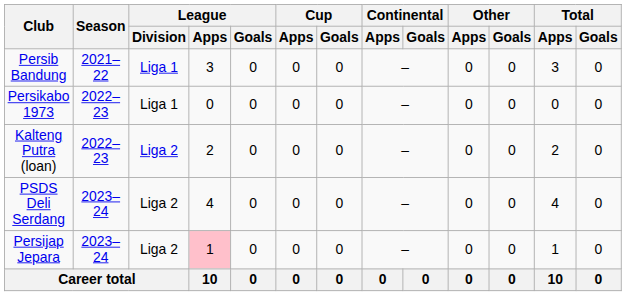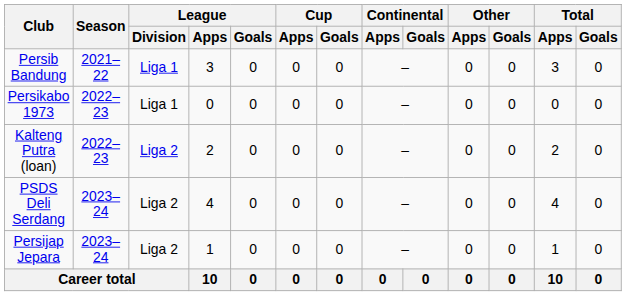Persijap Jepara | League / Apps: pink background -> no background
